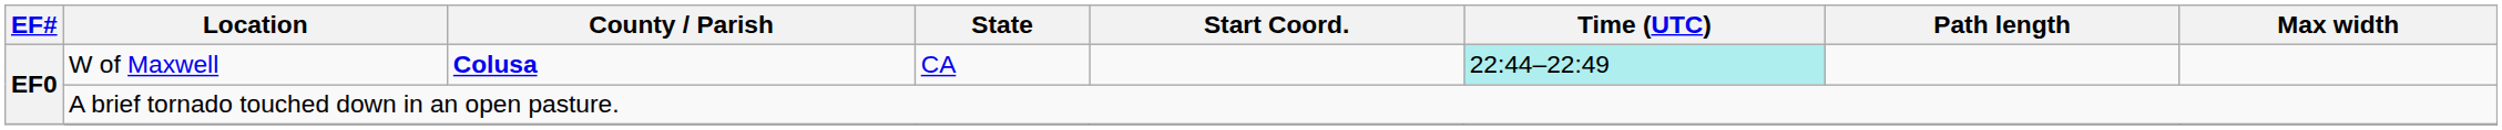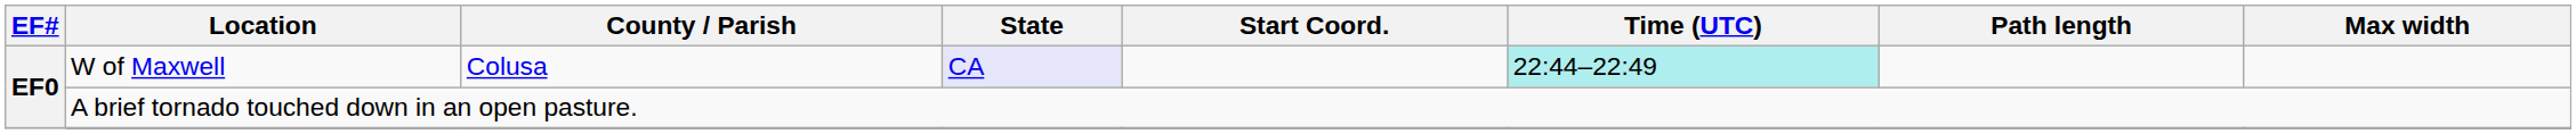W of Maxwell | County / Parish: bold -> normal
W of Maxwell | State: no background -> lavender background
